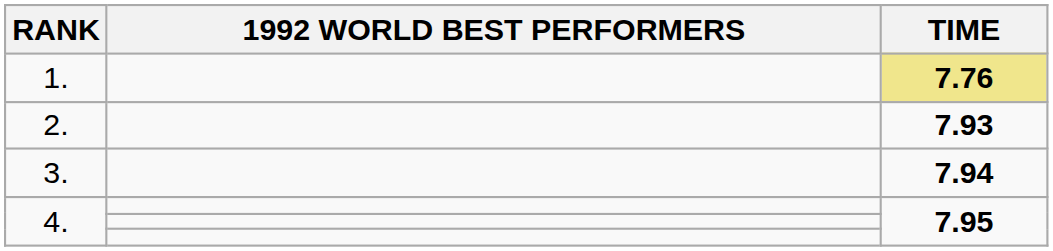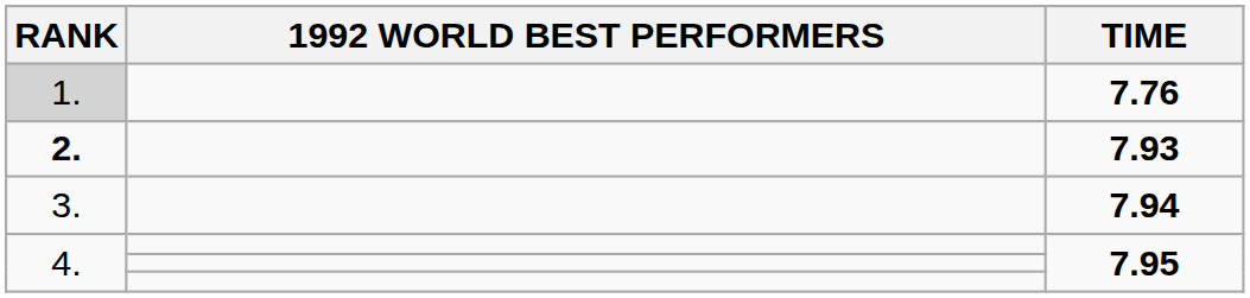1. | RANK: no background -> lightgrey background
1. | TIME: khaki background -> no background
2. | RANK: normal -> bold
